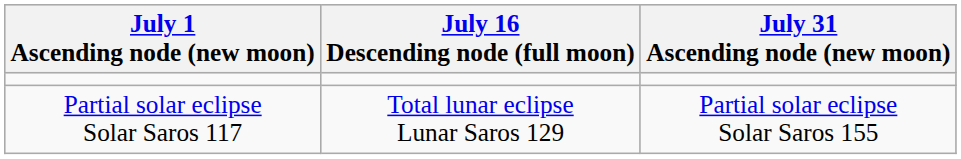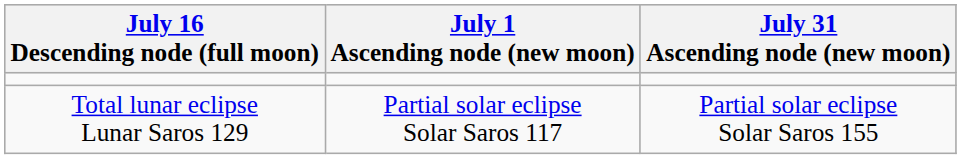columns swapped: July 1 Ascending node (new moon) <-> July 16 Descending node (full moon)
